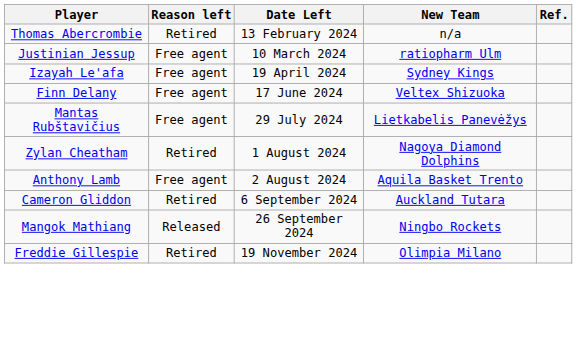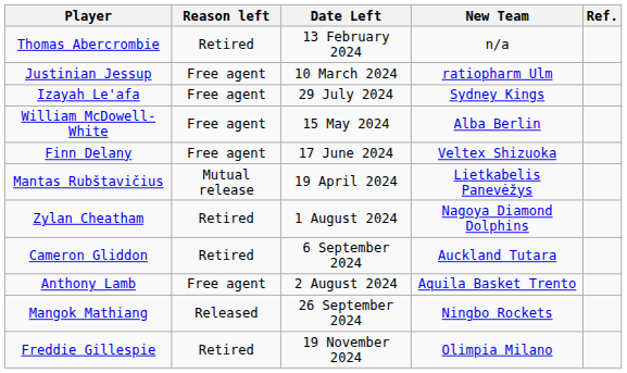Izayah Le'afa | Date Left: 19 April 2024 -> 29 July 2024
+ row: William McDowell-White | Free agent | 15 May 2024 | Alba Berlin
Mantas Rubštavičius | Reason left: Free agent -> Mutual release
Mantas Rubštavičius | Date Left: 29 July 2024 -> 19 April 2024
rows swapped: Anthony Lamb <-> Cameron Gliddon
